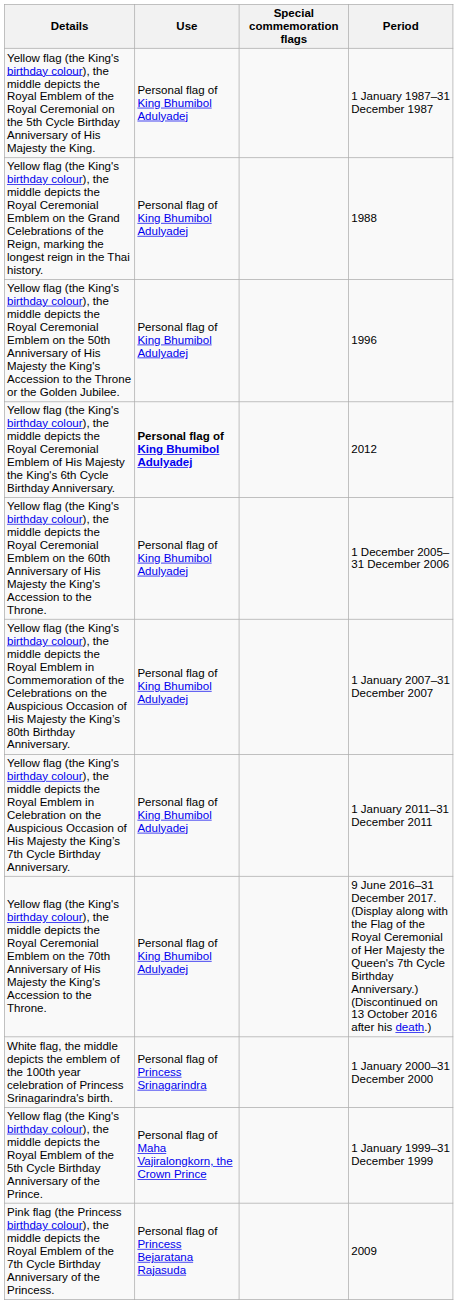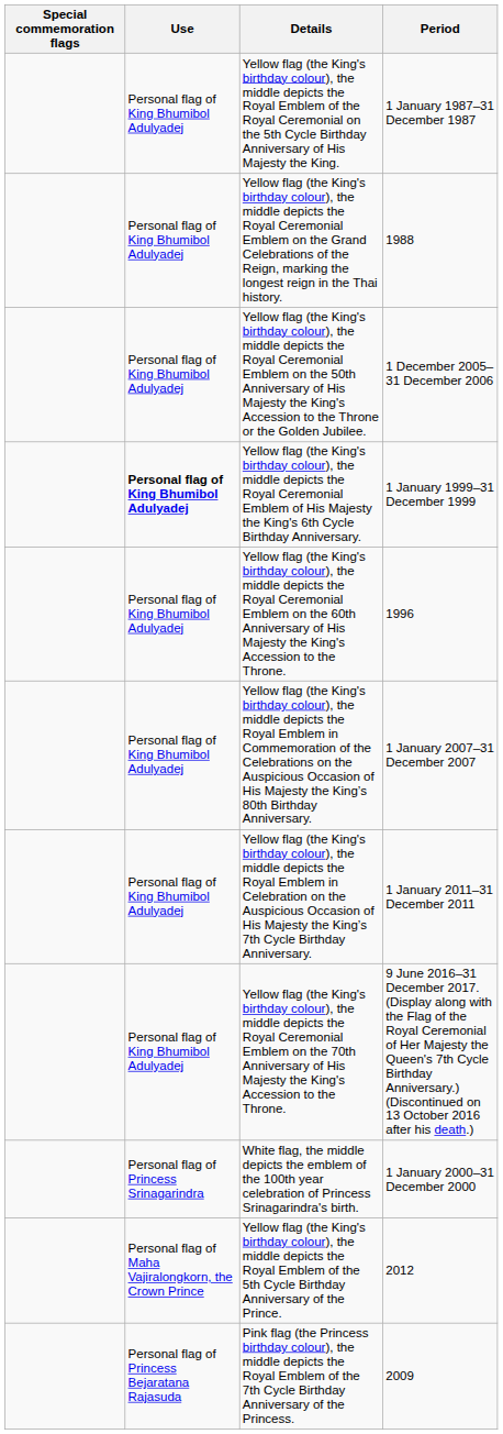columns swapped: Special commemoration flags <-> Details
row 4 | Period: 1996 -> 1 December 2005–31 December 2006
row 5 | Period: 2012 -> 1 January 1999–31 December 1999
row 6 | Period: 1 December 2005–31 December 2006 -> 1996
row 11 | Period: 1 January 1999–31 December 1999 -> 2012
